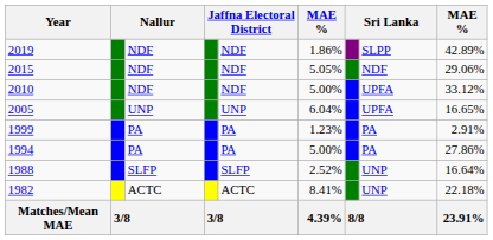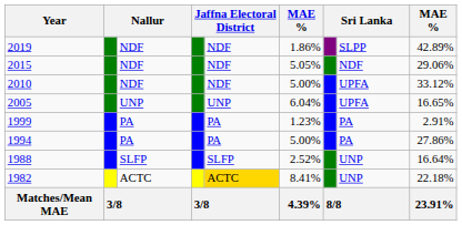1982 | column 5: no background -> gold background
